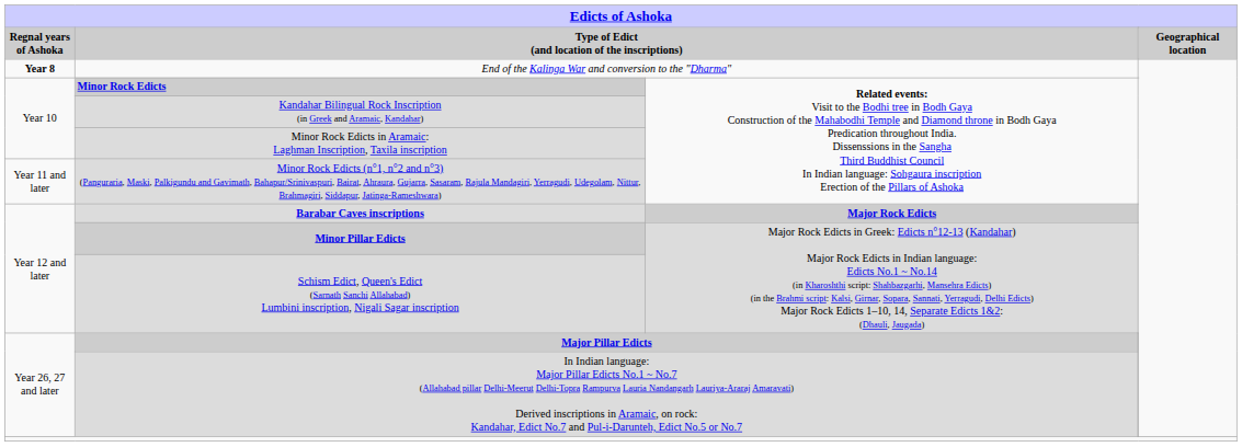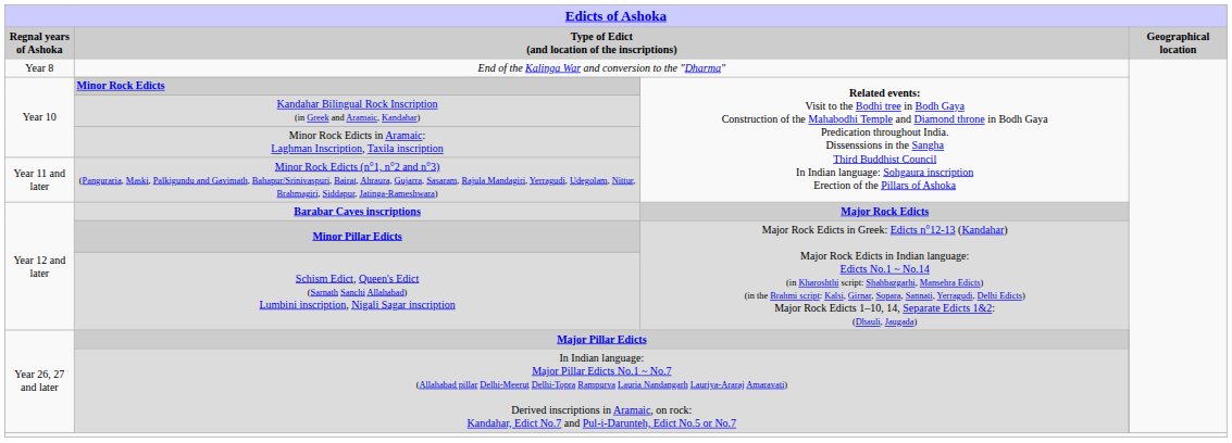End of the Kalinga War and conversion to the "Dharma" | Regnal years of Ashoka: bold -> normal
